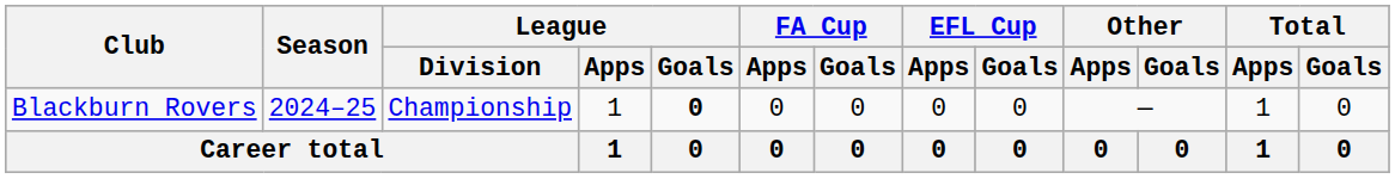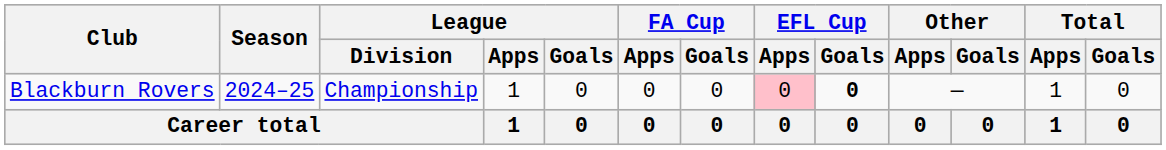Blackburn Rovers | League / Goals: bold -> normal
Blackburn Rovers | EFL Cup / Apps: no background -> pink background
Blackburn Rovers | EFL Cup / Goals: normal -> bold
